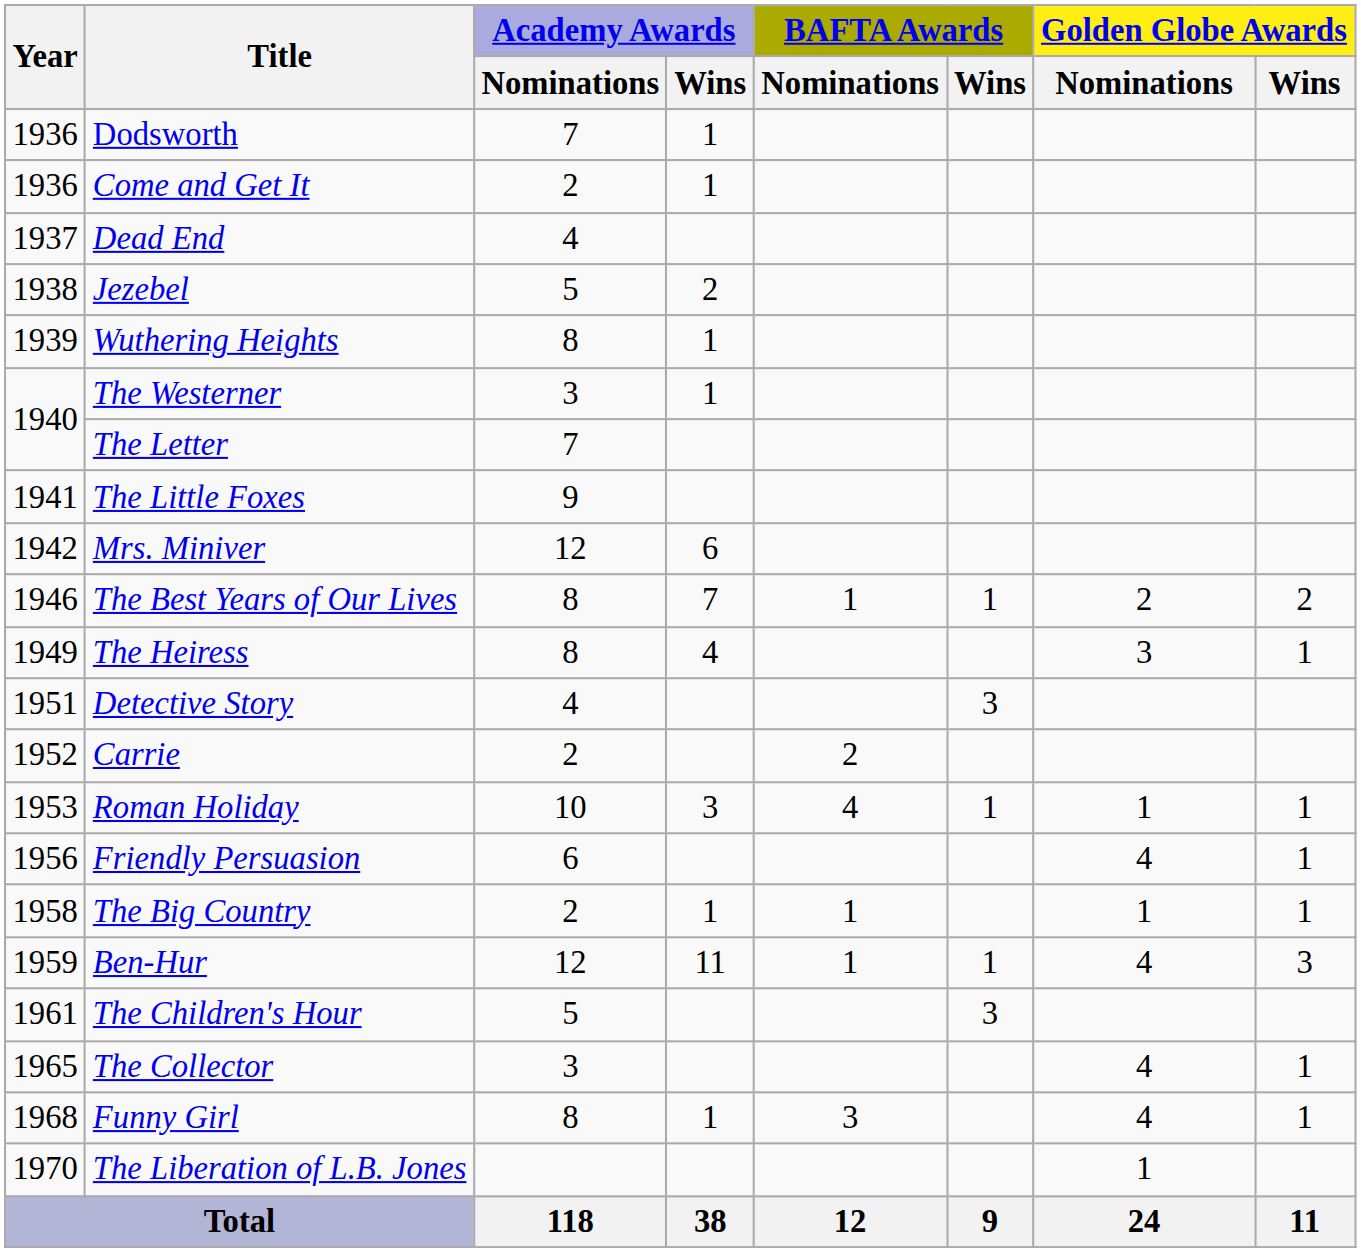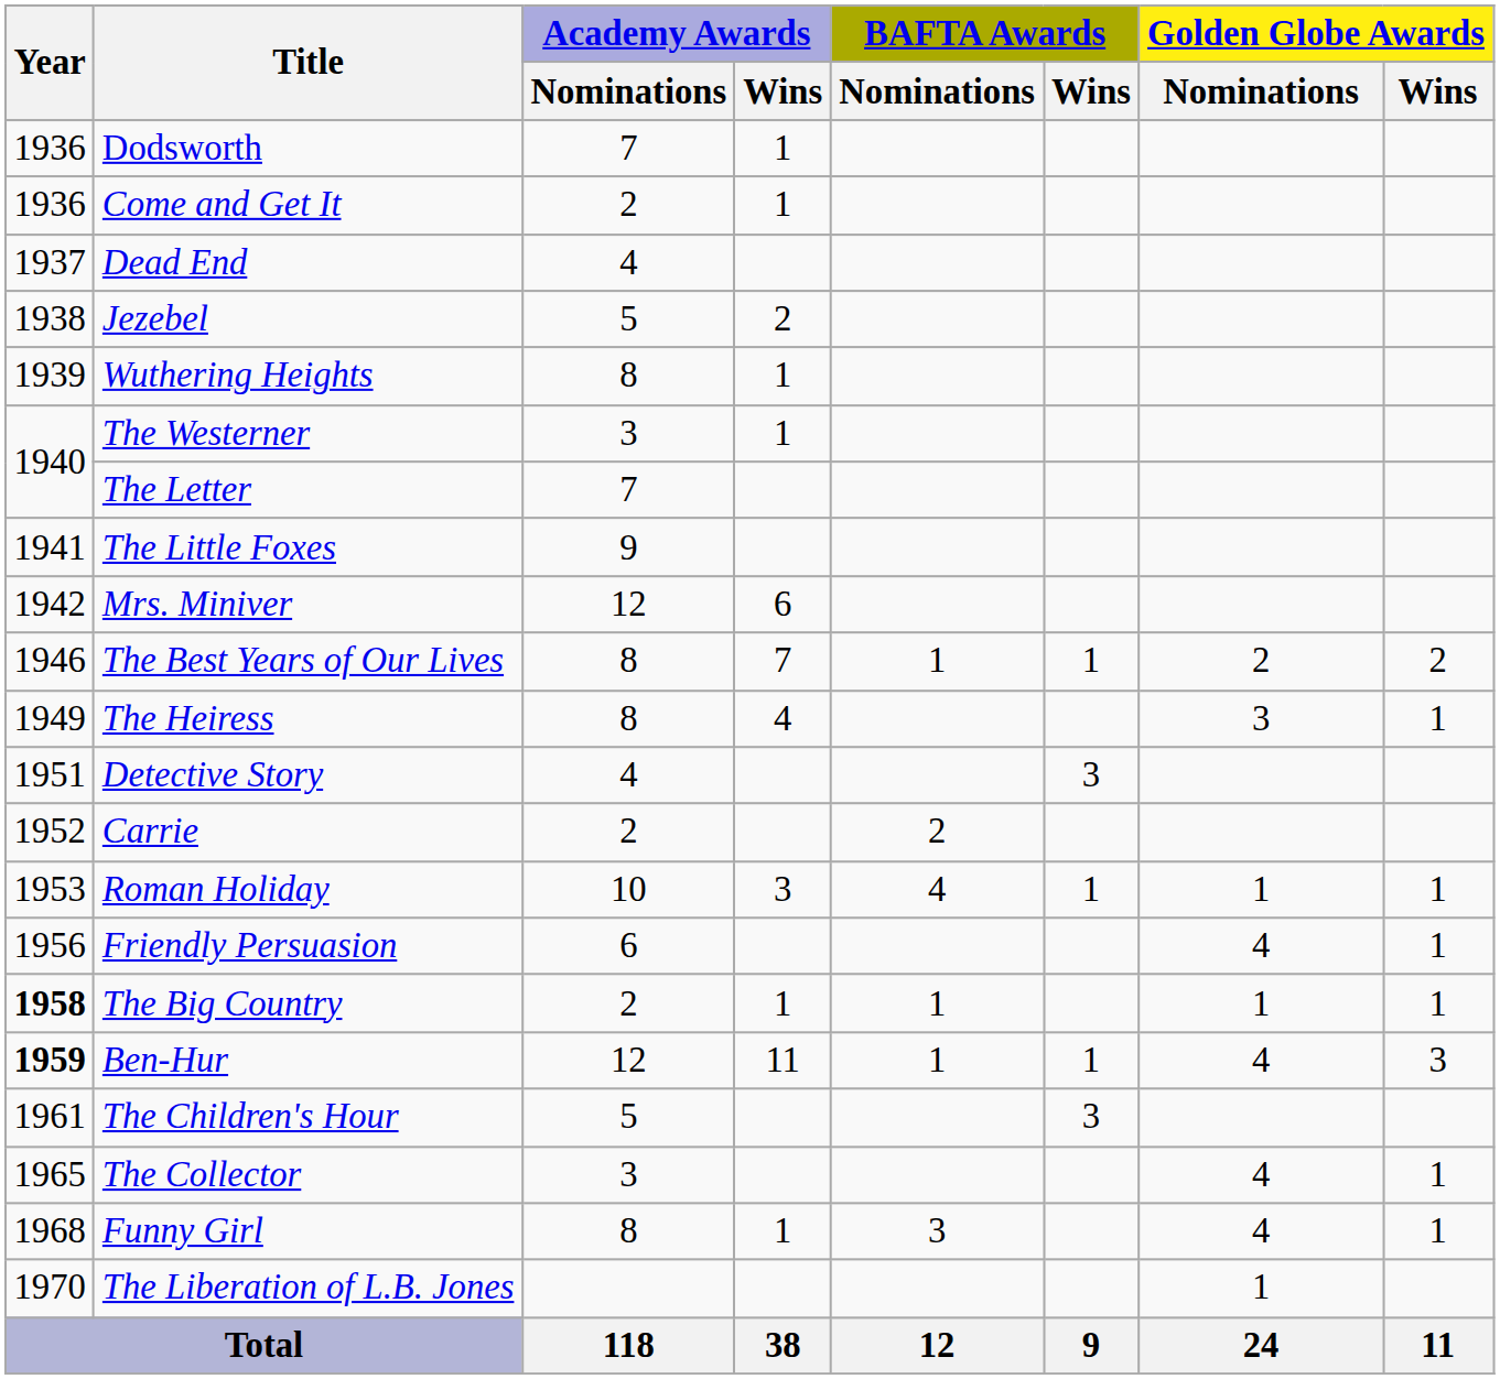The Big Country | Year: normal -> bold
Ben-Hur | Year: normal -> bold
